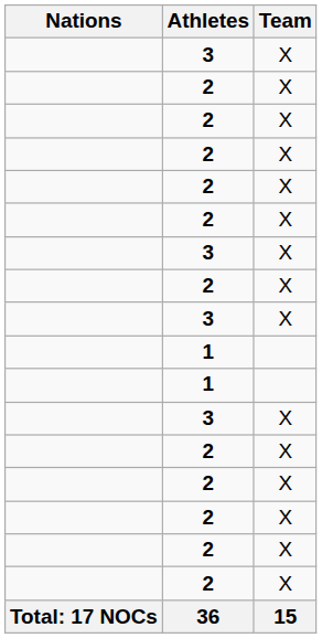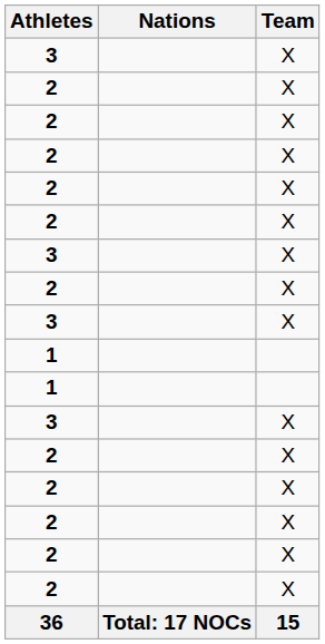columns swapped: Nations <-> Athletes
